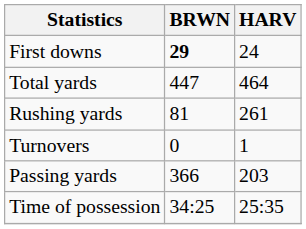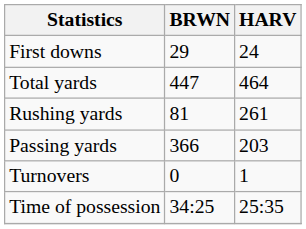First downs | BRWN: bold -> normal
rows swapped: Passing yards <-> Turnovers
